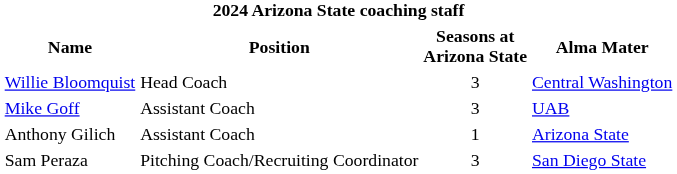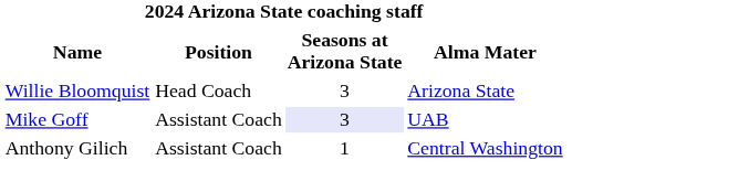Willie Bloomquist | Alma Mater: Central Washington -> Arizona State
Mike Goff | Seasons at Arizona State: no background -> lavender background
Anthony Gilich | Alma Mater: Arizona State -> Central Washington
- row: Sam Peraza | Pitching Coach/Recruiting Coordinator | 3 | San Diego State
